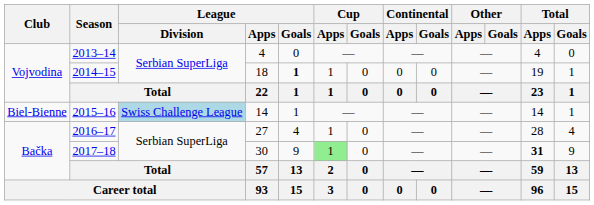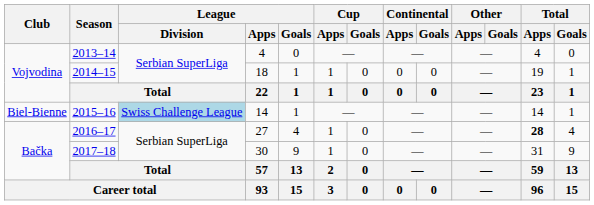2014–15 | League / Goals: bold -> normal
2016–17 | Total / Apps: normal -> bold
2017–18 | Cup / Apps: lightgreen background -> no background
2017–18 | Total / Apps: bold -> normal
